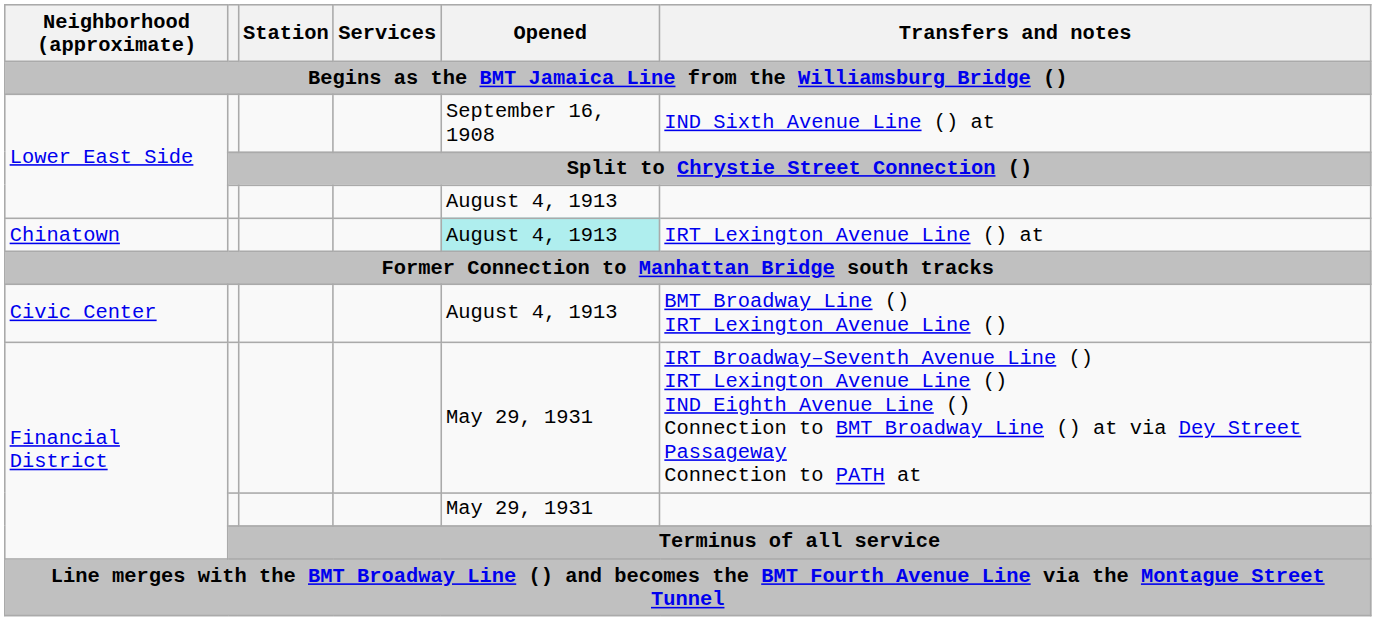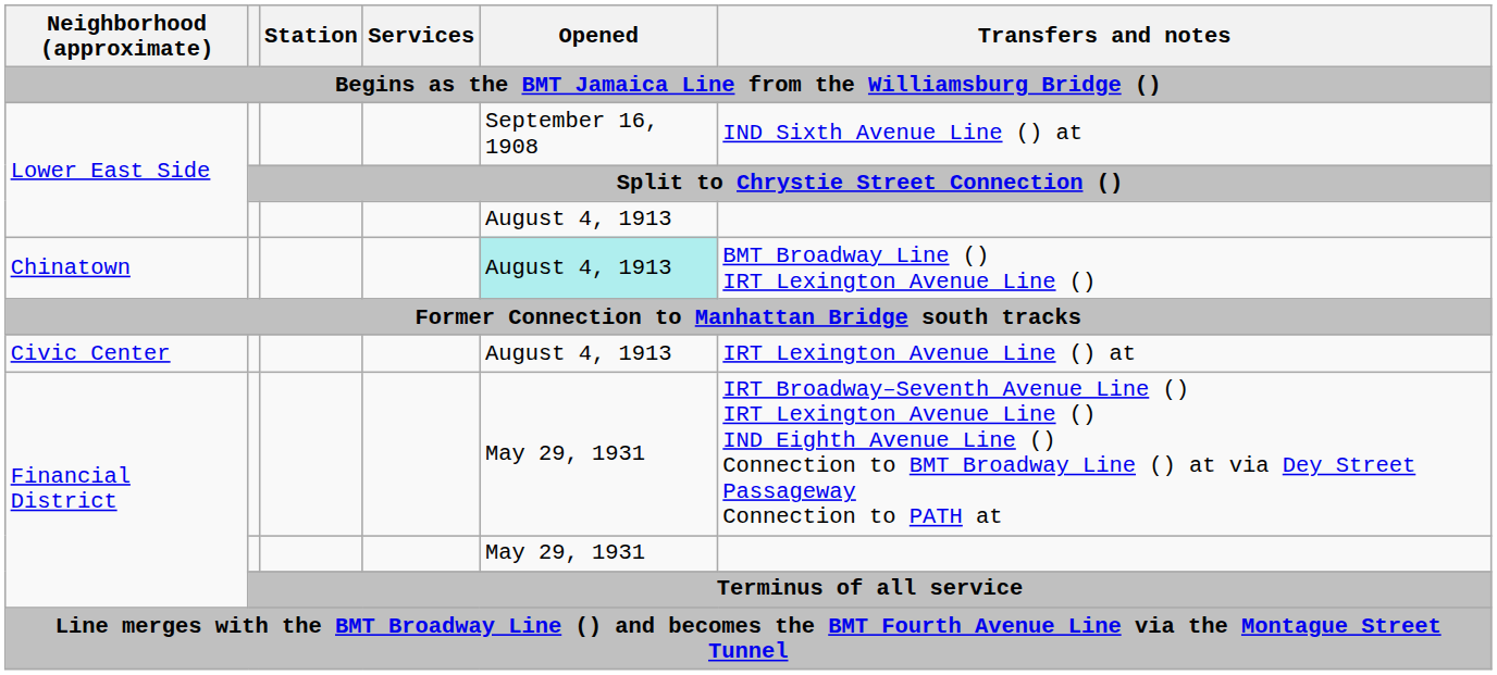Chinatown | Transfers and notes: IRT Lexington Avenue Line () at -> BMT Broadway Line () IRT Lexington Avenue Line ()
Civic Center | Transfers and notes: BMT Broadway Line () IRT Lexington Avenue Line () -> IRT Lexington Avenue Line () at
